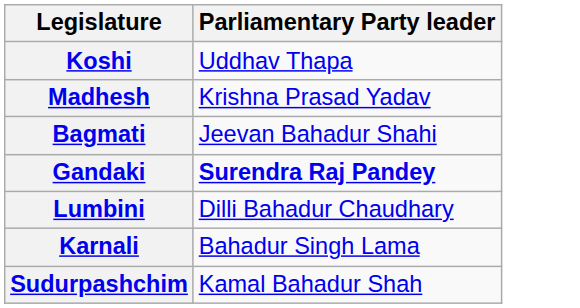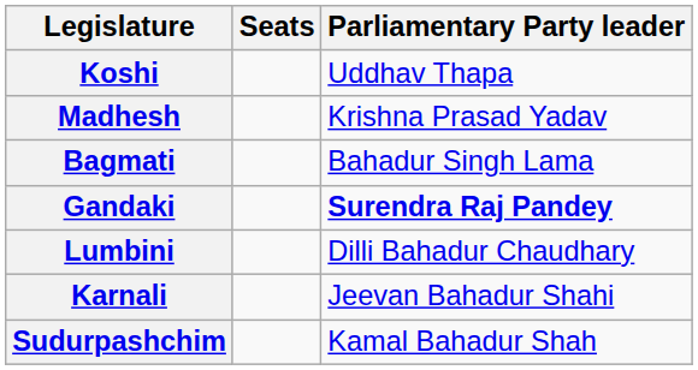+ column: Seats
Bagmati | Parliamentary Party leader: Jeevan Bahadur Shahi -> Bahadur Singh Lama
Karnali | Parliamentary Party leader: Bahadur Singh Lama -> Jeevan Bahadur Shahi
